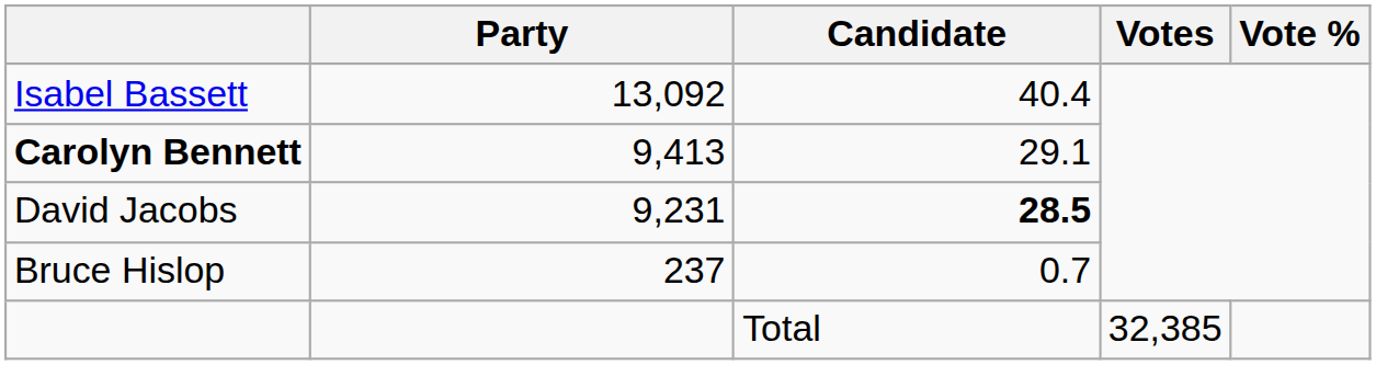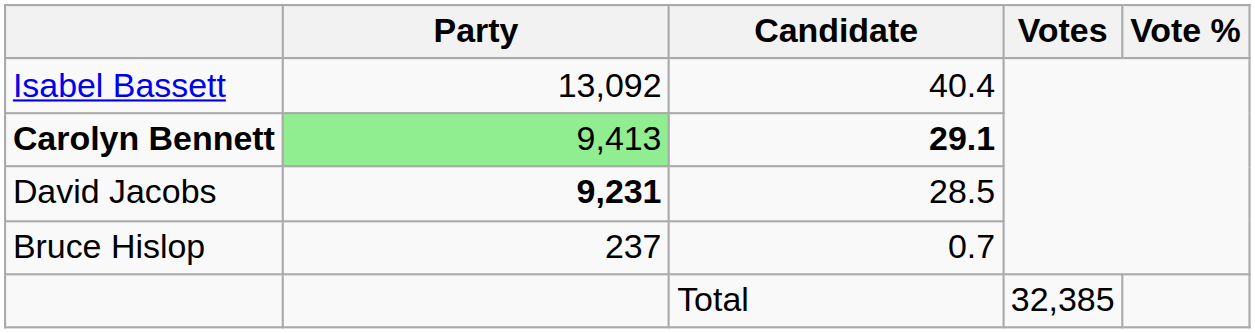Carolyn Bennett | Party: no background -> lightgreen background
Carolyn Bennett | Candidate: normal -> bold
David Jacobs | Party: normal -> bold
David Jacobs | Candidate: bold -> normal
